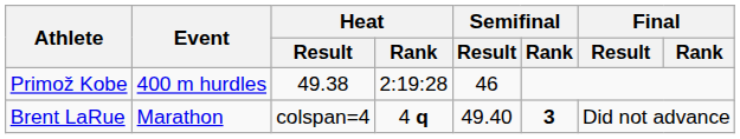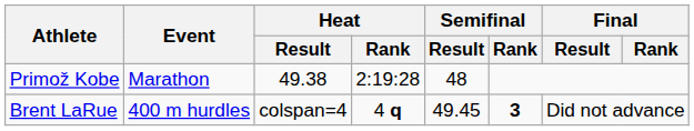Primož Kobe | Event: 400 m hurdles -> Marathon
Primož Kobe | Semifinal / Result: 46 -> 48
Brent LaRue | Event: Marathon -> 400 m hurdles
Brent LaRue | Semifinal / Result: 49.40 -> 49.45
